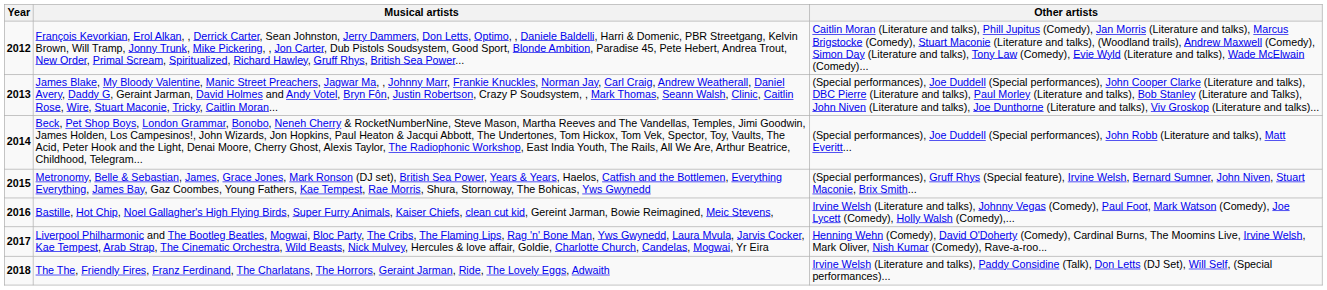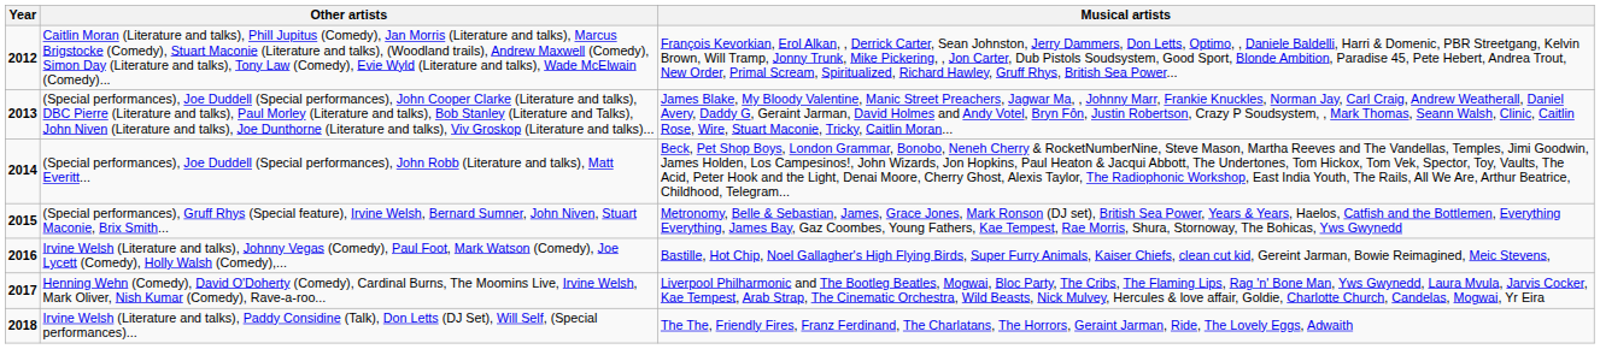columns swapped: Musical artists <-> Other artists
